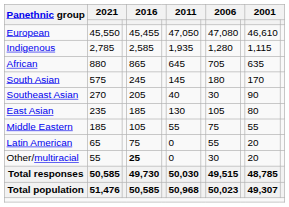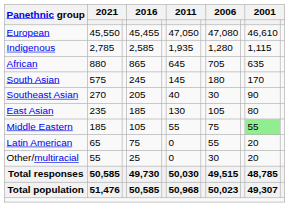Middle Eastern | column 10: no background -> lightgreen background
Other/multiracial | column 4: bold -> normal
